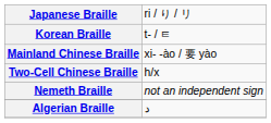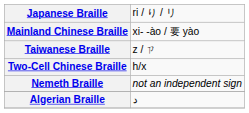- row: Korean Braille | t- / ㅌ
+ row: Taiwanese Braille | z / ㄗ
